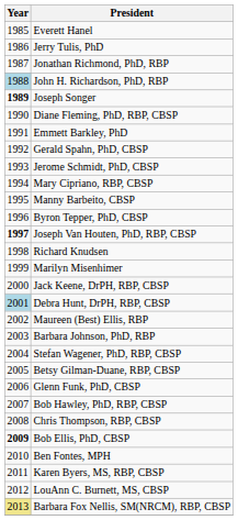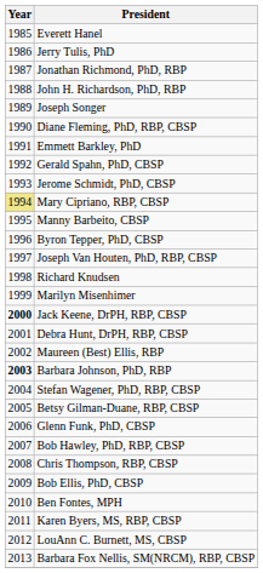John H. Richardson, PhD, RBP | Year: lightblue background -> no background
Joseph Songer | Year: bold -> normal
Mary Cipriano, RBP, CBSP | Year: no background -> khaki background
Joseph Van Houten, PhD, RBP, CBSP | Year: bold -> normal
Jack Keene, DrPH, RBP, CBSP | Year: normal -> bold
Debra Hunt, DrPH, RBP, CBSP | Year: lightblue background -> no background
Barbara Johnson, PhD, RBP | Year: normal -> bold
Bob Ellis, PhD, CBSP | Year: bold -> normal
Barbara Fox Nellis, SM(NRCM), RBP, CBSP | Year: khaki background -> no background
